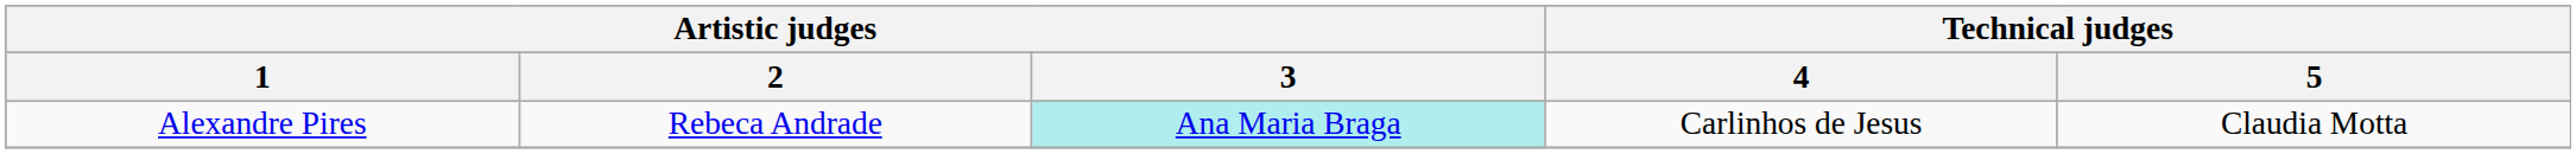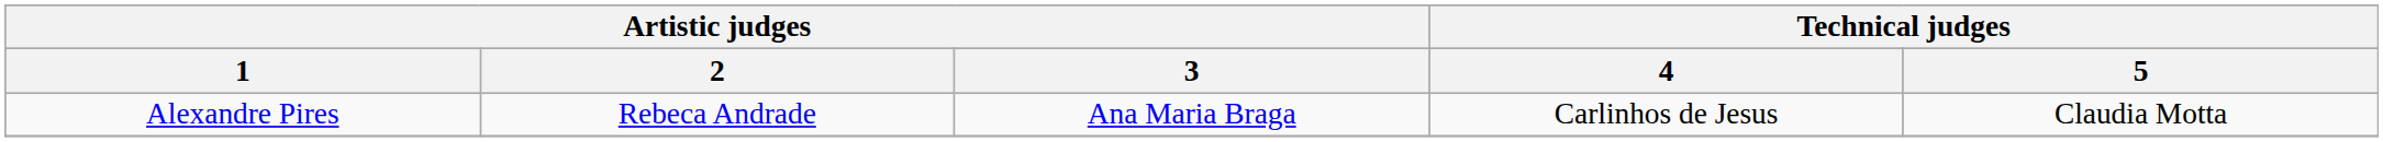Alexandre Pires | Artistic judges / 3: paleturquoise background -> no background
